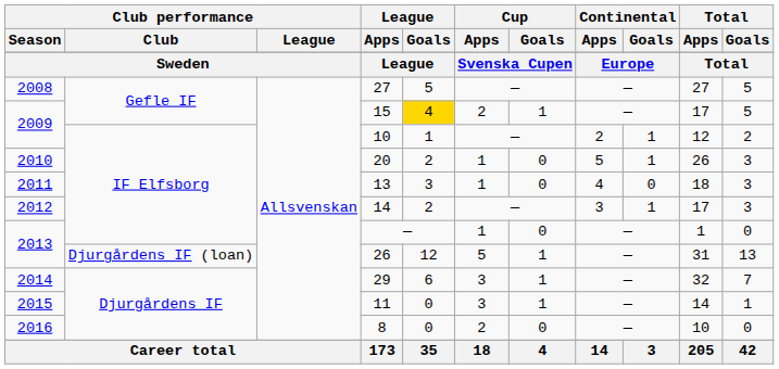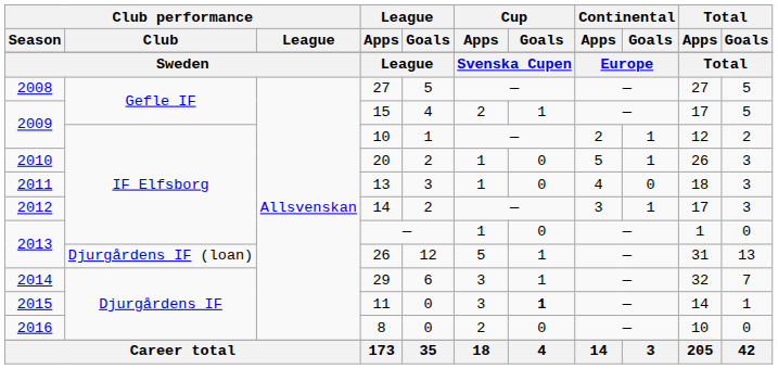15 | League / Goals: gold background -> no background
11 | Cup / Goals: normal -> bold
